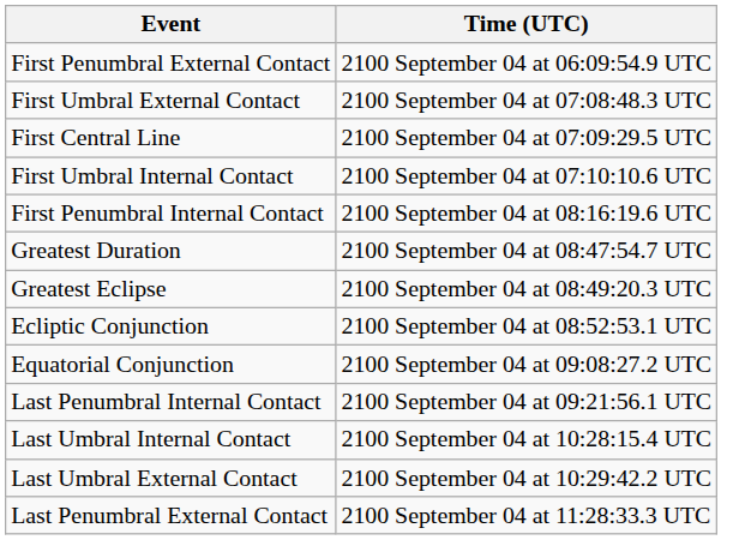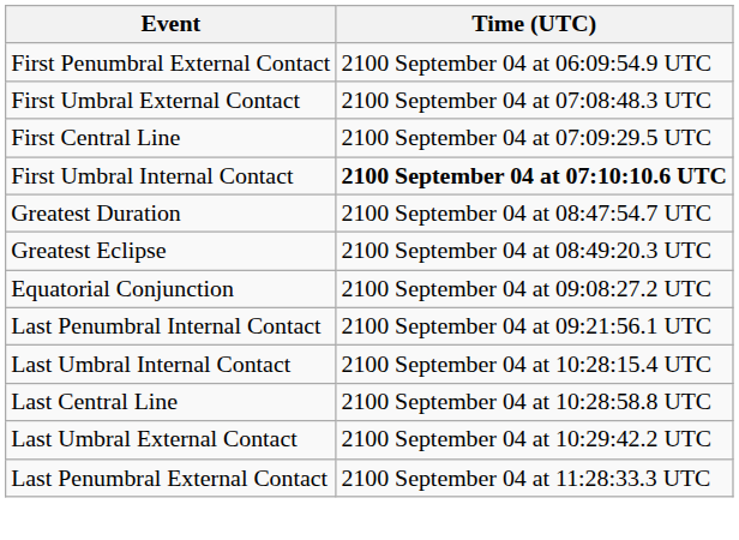First Umbral Internal Contact | Time (UTC): normal -> bold
- row: First Penumbral Internal Contact | 2100 September 04 at 08:16:19.6 UTC
- row: Ecliptic Conjunction | 2100 September 04 at 08:52:53.1 UTC
+ row: Last Central Line | 2100 September 04 at 10:28:58.8 UTC
